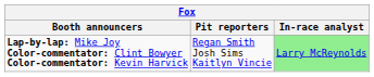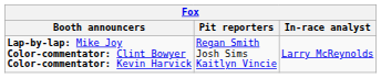row 3 | In-race analyst: lightgreen background -> no background
